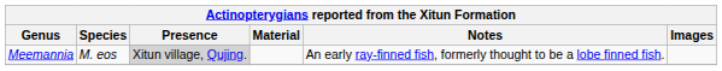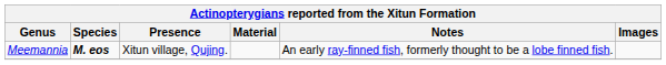Meemannia | Species: normal -> bold
Meemannia | Presence: lightgrey background -> no background
